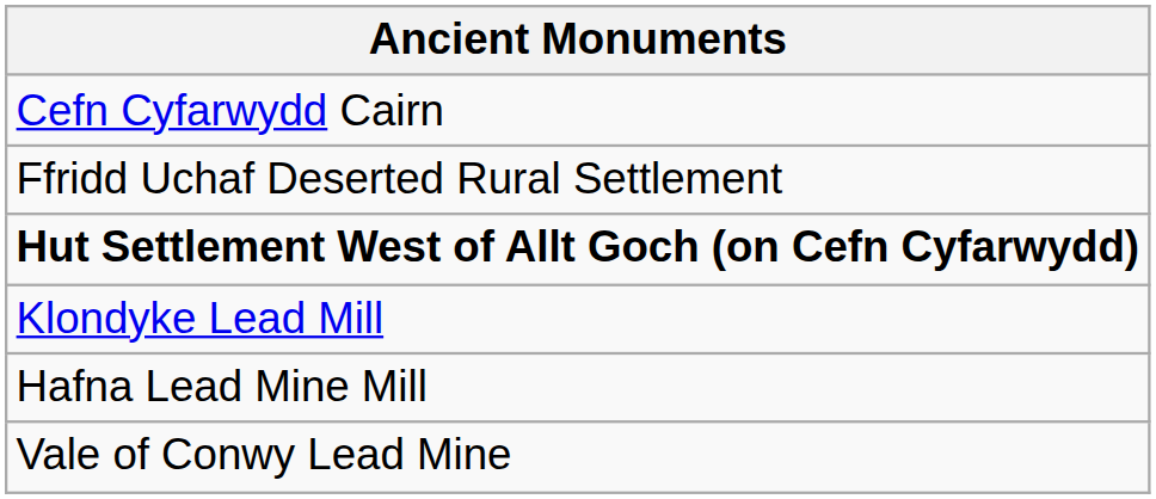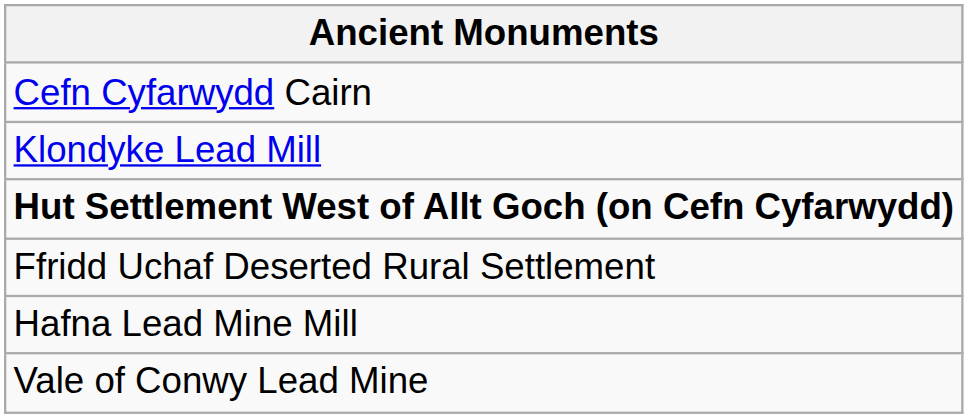row 3 | column 1: Ffridd Uchaf Deserted Rural Settlement -> Klondyke Lead Mill
row 5 | column 1: Klondyke Lead Mill -> Ffridd Uchaf Deserted Rural Settlement
